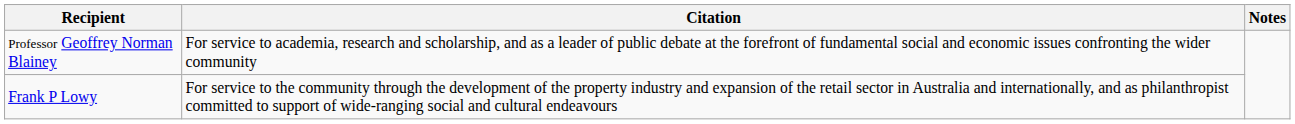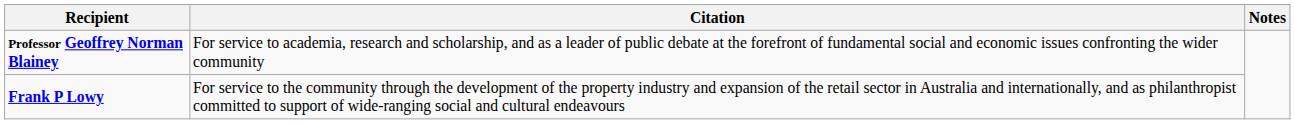Professor Geoffrey Norman Blainey | Recipient: normal -> bold
Frank P Lowy | Recipient: normal -> bold
